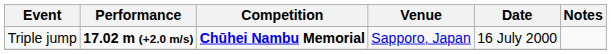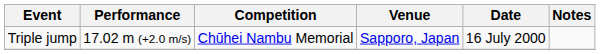Triple jump | Performance: bold -> normal
Triple jump | Competition: bold -> normal
